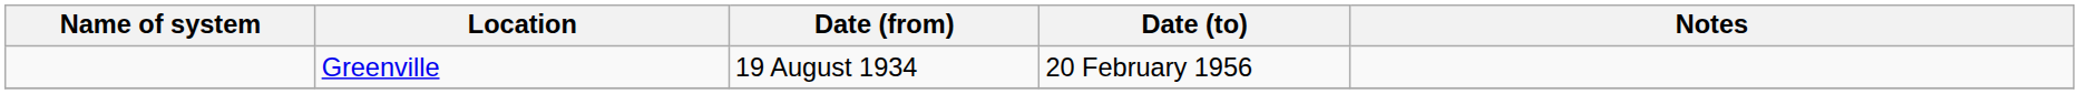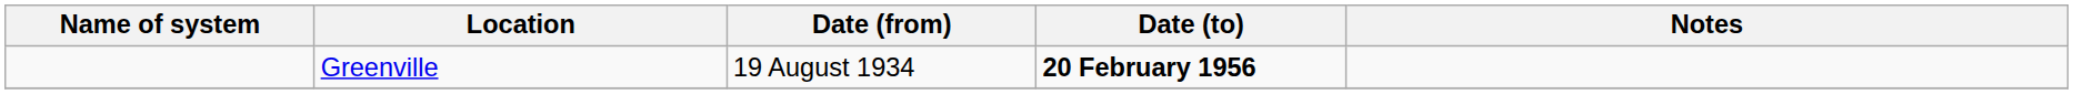Greenville | Date (to): normal -> bold
